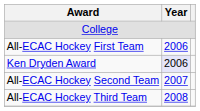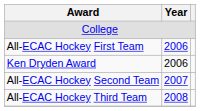Ken Dryden Award | Year: lavender background -> no background
